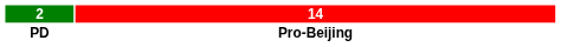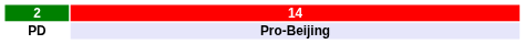PD | 14: no background -> lavender background
